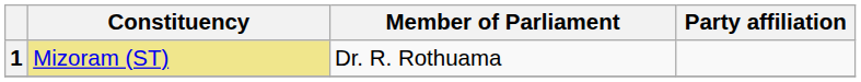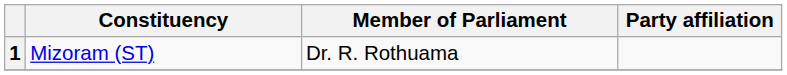1 | Constituency: khaki background -> no background
